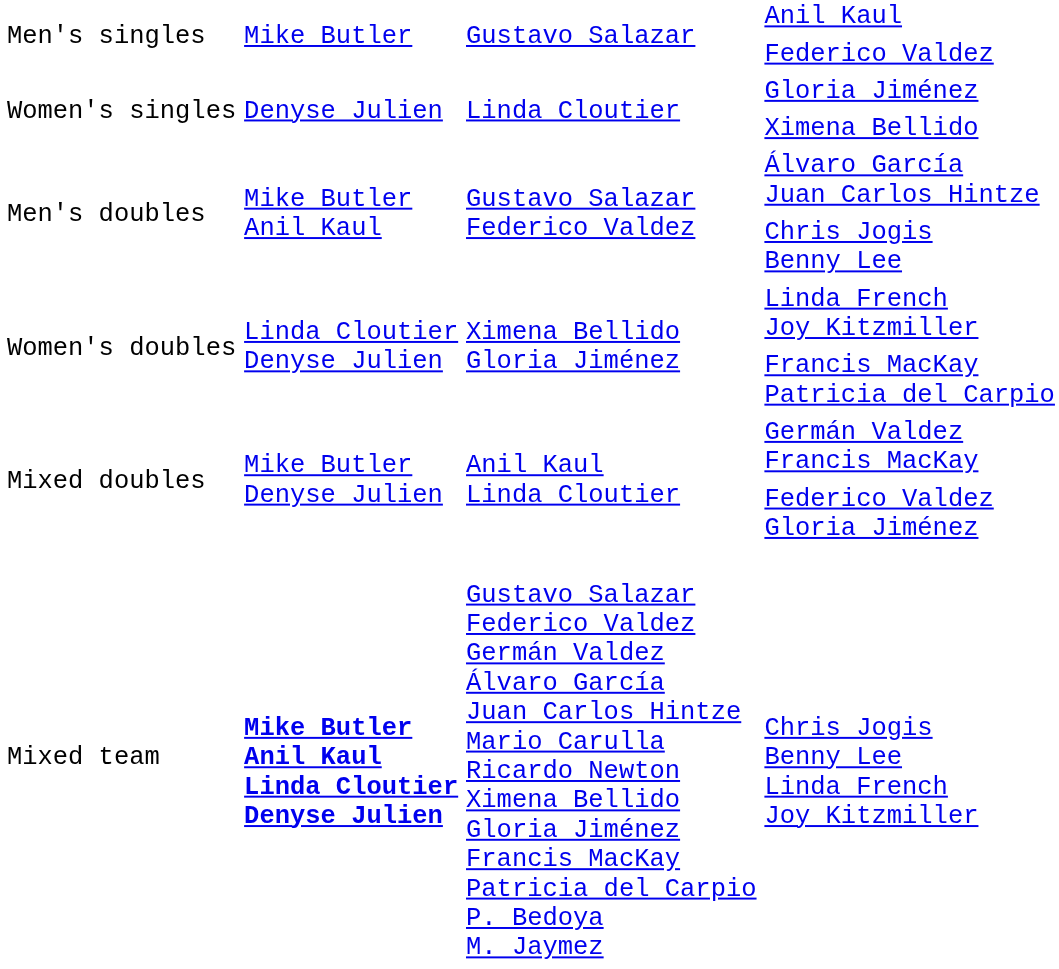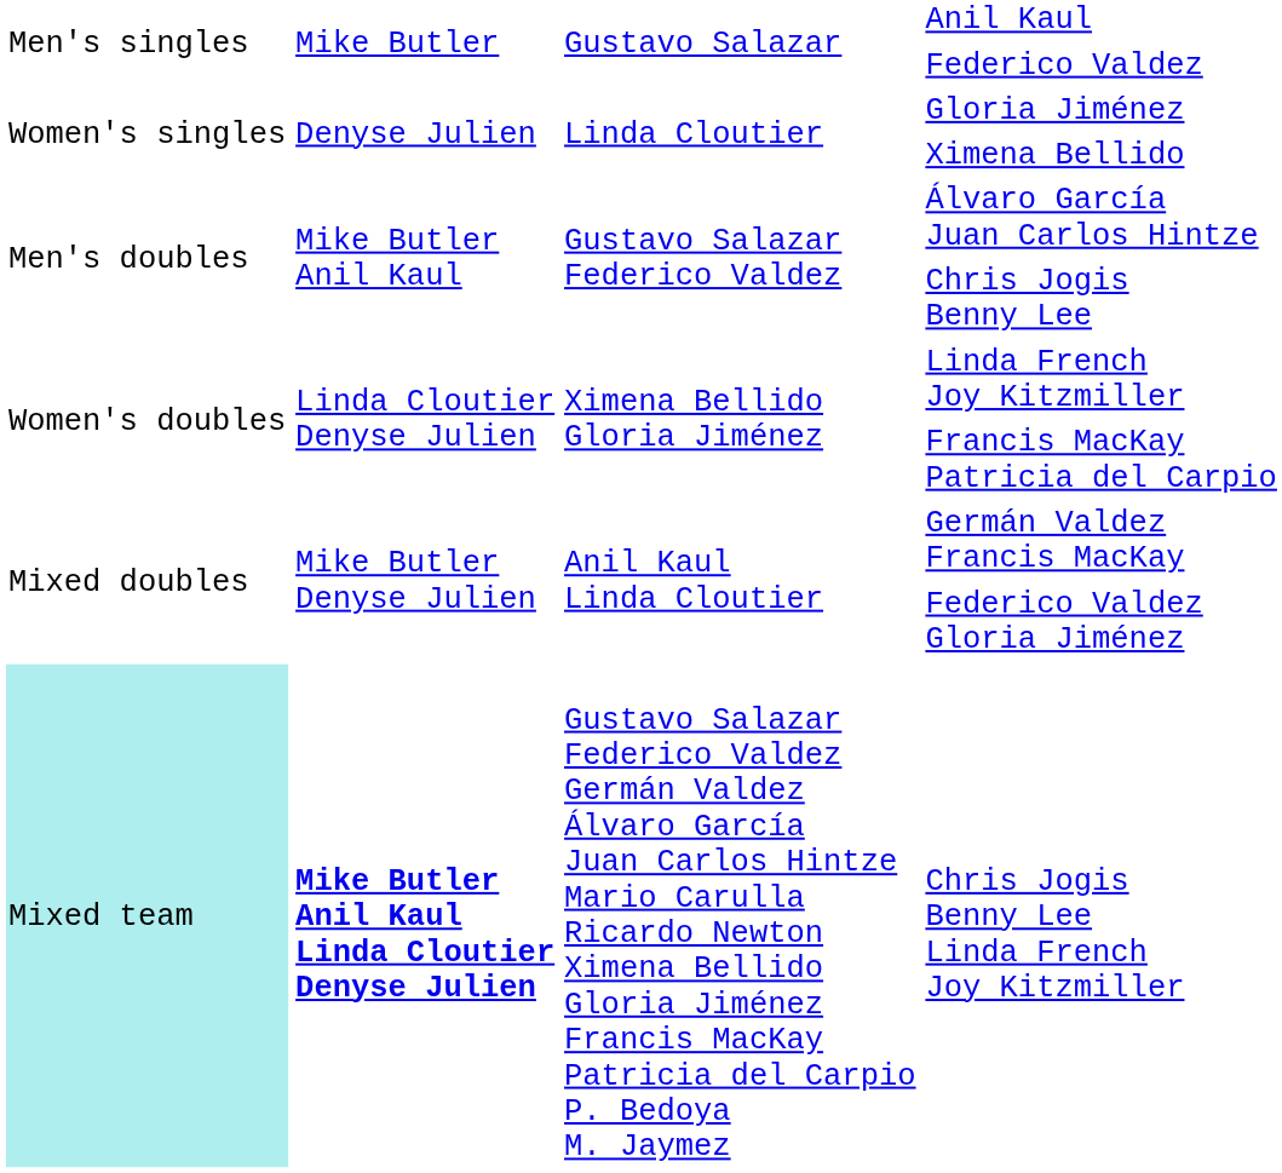Chris Jogis Benny Lee Linda French Joy Kitzmiller | column 1: no background -> paleturquoise background
